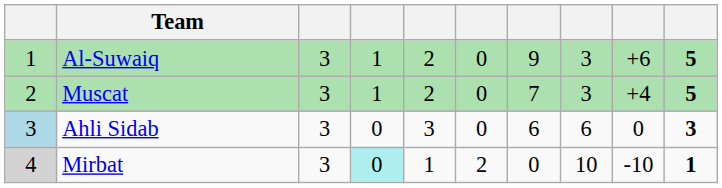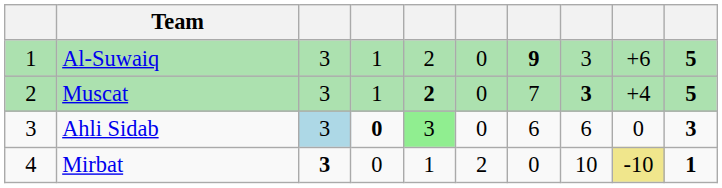Al-Suwaiq | column 7: normal -> bold
Muscat | column 5: normal -> bold
Muscat | column 8: normal -> bold
Ahli Sidab | column 1: lightblue background -> no background
Ahli Sidab | column 3: no background -> lightblue background
Ahli Sidab | column 4: normal -> bold
Ahli Sidab | column 5: no background -> lightgreen background
Mirbat | column 1: lightgrey background -> no background
Mirbat | column 3: normal -> bold
Mirbat | column 4: paleturquoise background -> no background
Mirbat | column 9: no background -> khaki background
